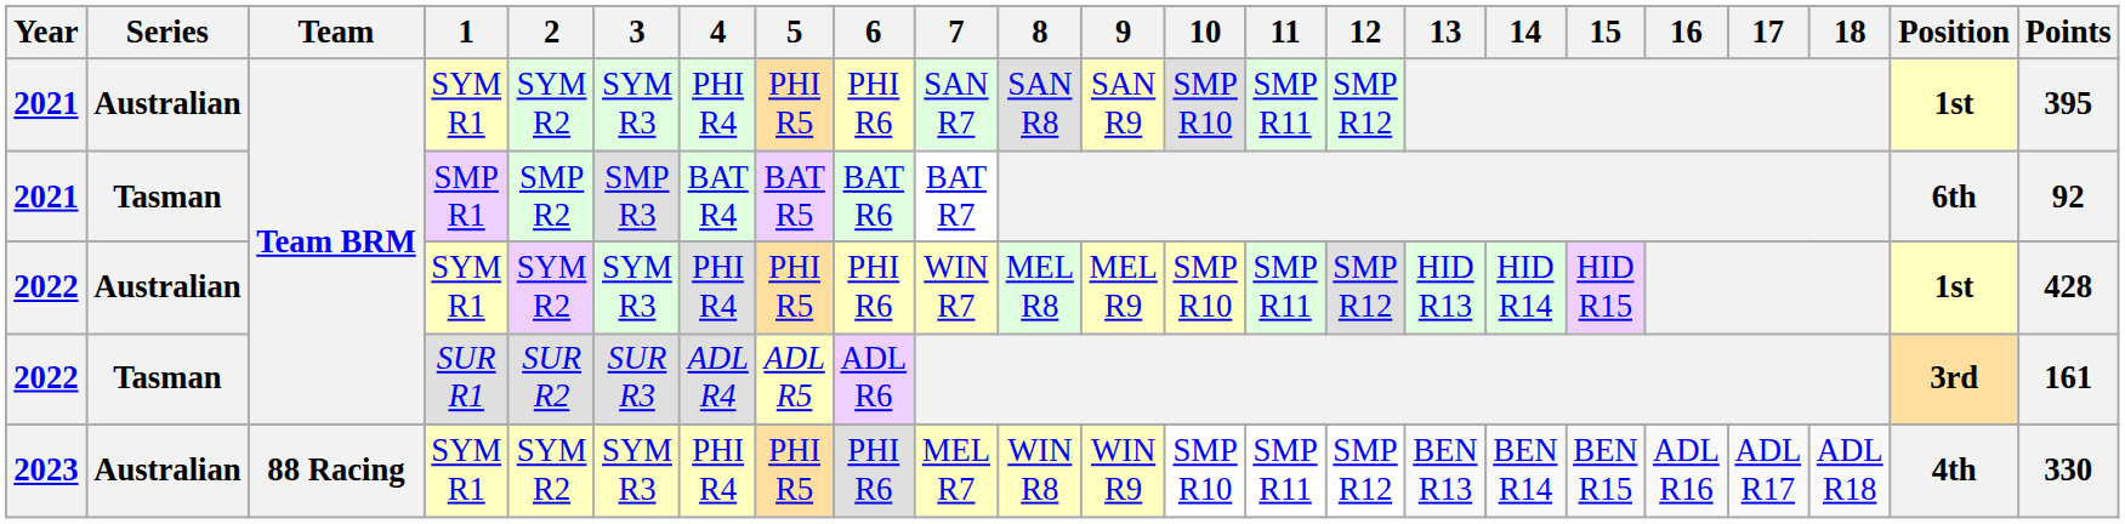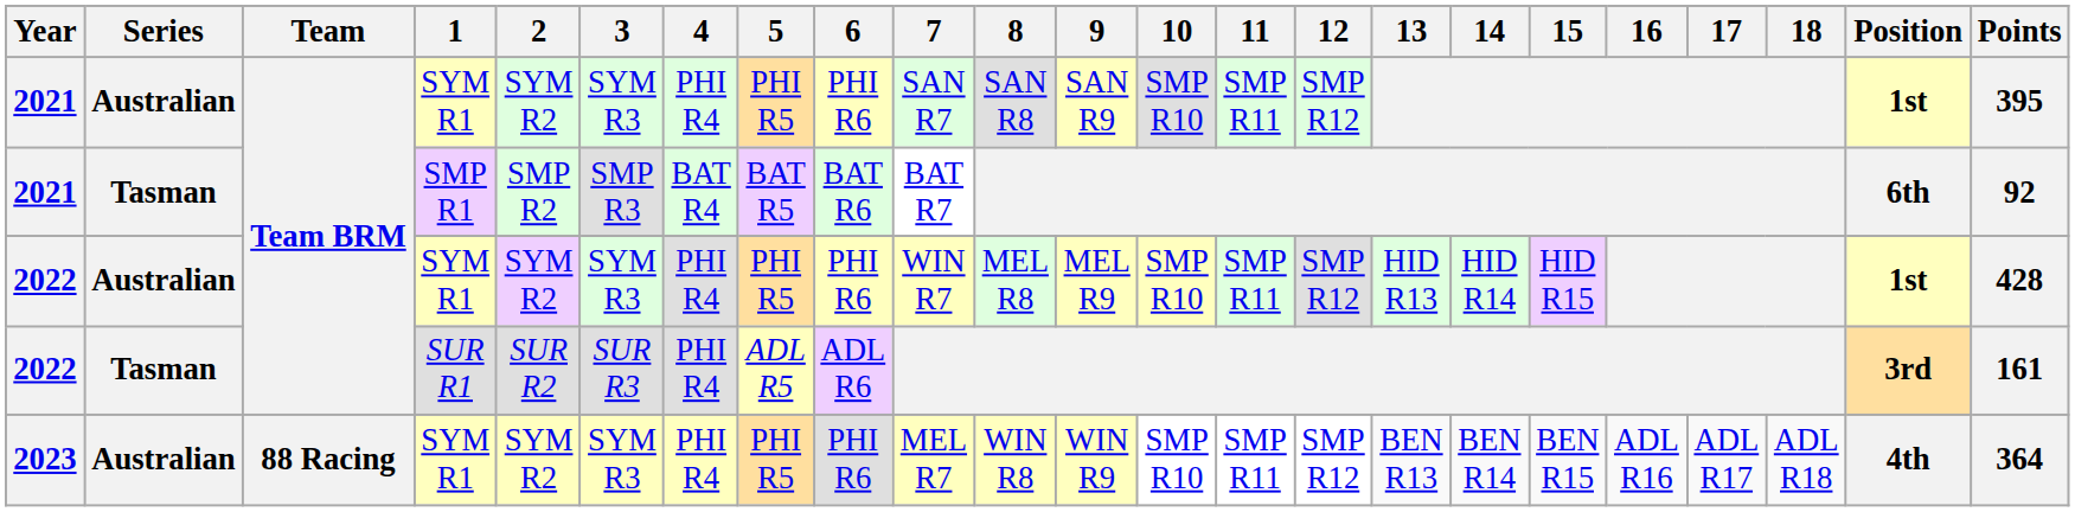2022 / SUR R1 | 4: ADL R4 -> PHI R4
2023 | Points: 330 -> 364
